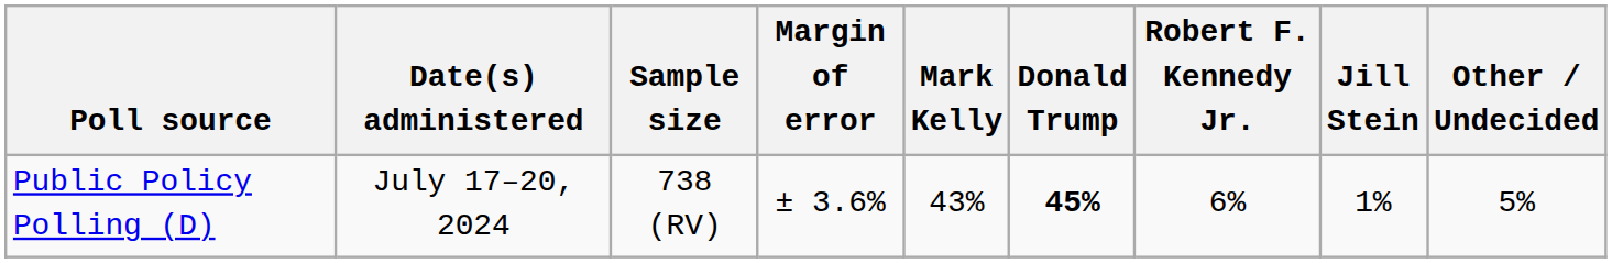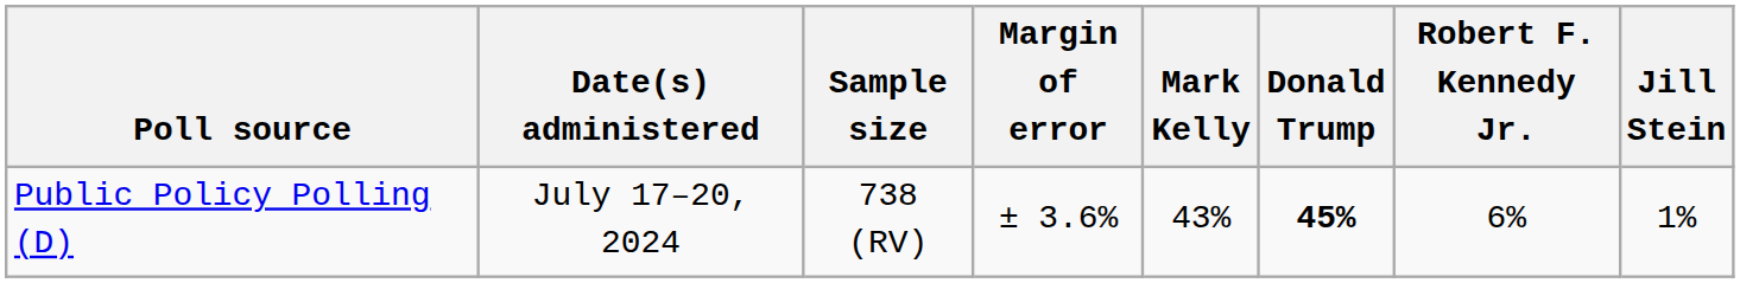- column: Other / Undecided | 5%
